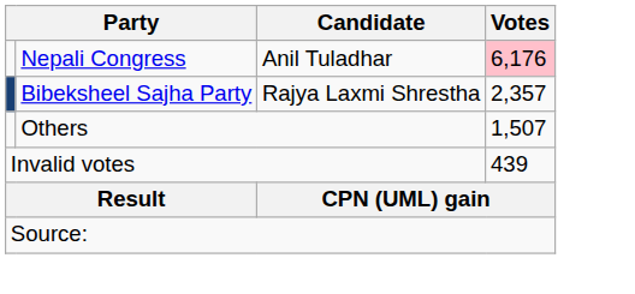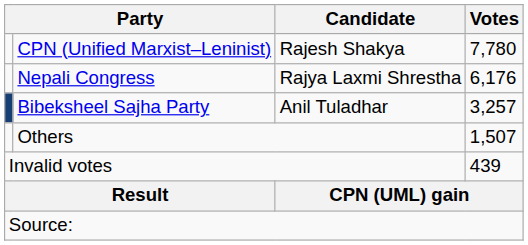+ row: CPN (Unified Marxist–Leninist) | Rajesh Shakya | 7,780
Nepali Congress | Candidate: Anil Tuladhar -> Rajya Laxmi Shrestha
Nepali Congress | Votes: pink background -> no background
Bibeksheel Sajha Party | Candidate: Rajya Laxmi Shrestha -> Anil Tuladhar
Bibeksheel Sajha Party | Votes: 2,357 -> 3,257
